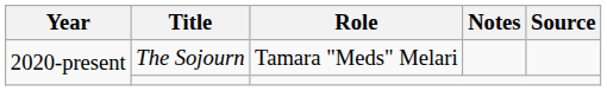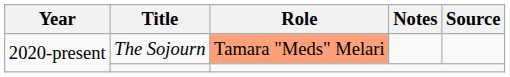The Sojourn | Role: no background -> lightsalmon background
